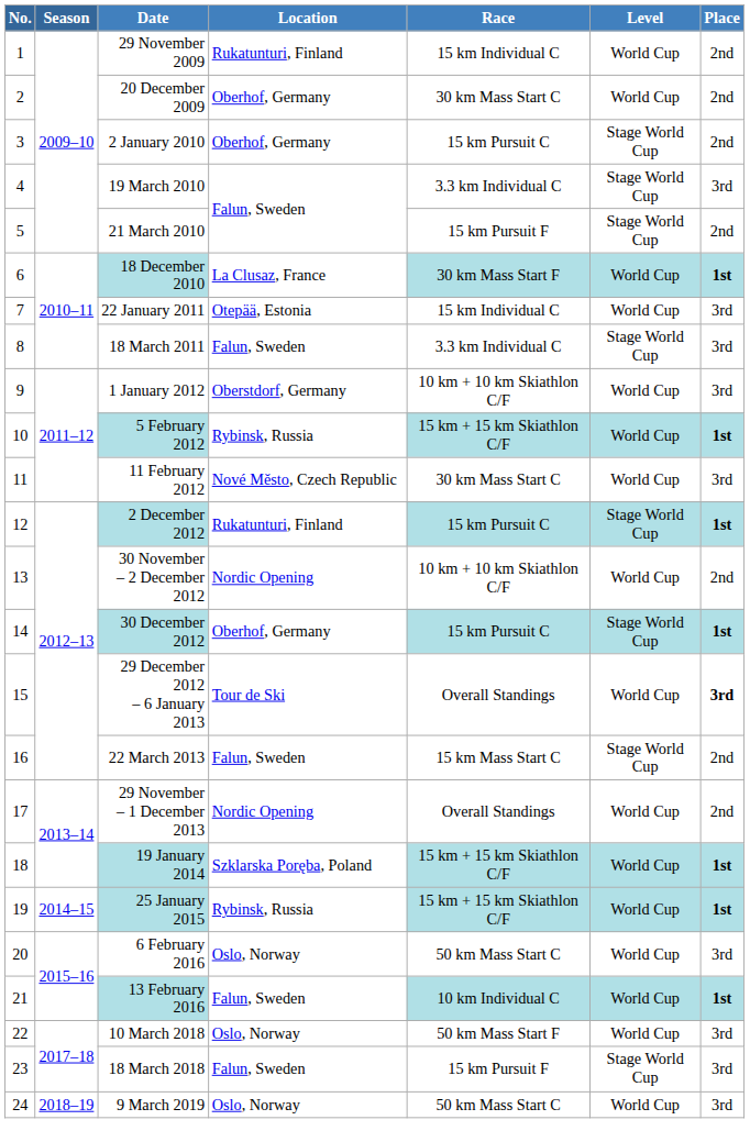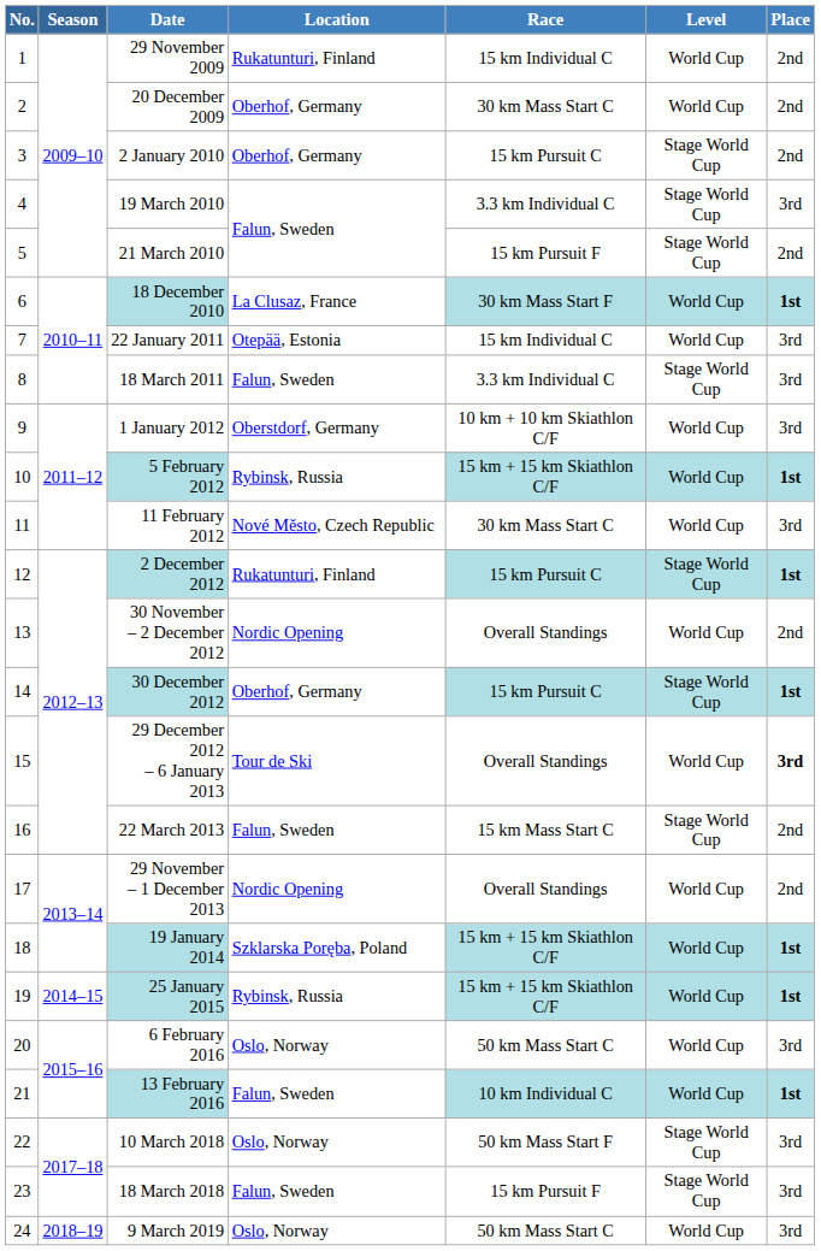30 November – 2 December 2012 | Race: 10 km + 10 km Skiathlon C/F -> Overall Standings
10 March 2018 | Level: World Cup -> Stage World Cup
